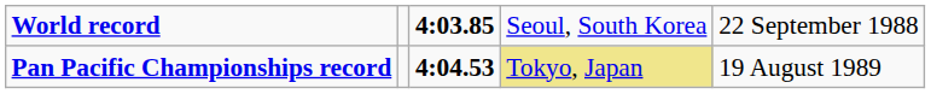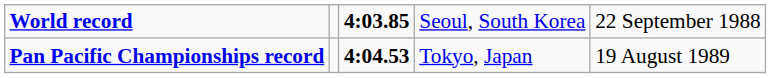Pan Pacific Championships record | column 4: khaki background -> no background
